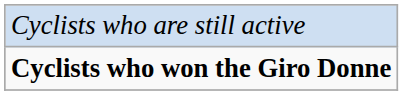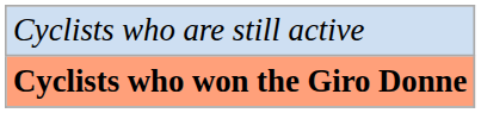row 2 | column 1: no background -> lightsalmon background
